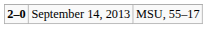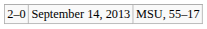September 14, 2013 | column 1: bold -> normal
